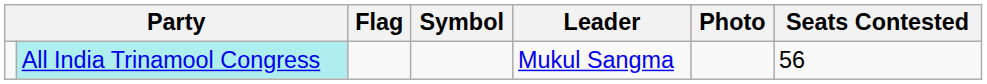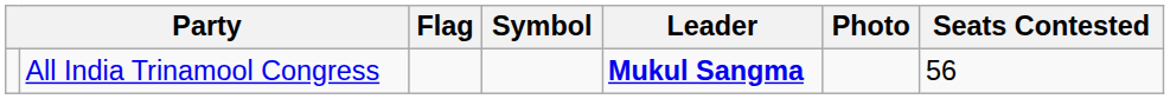row 2 | column 2: paleturquoise background -> no background
row 2 | Leader: normal -> bold
